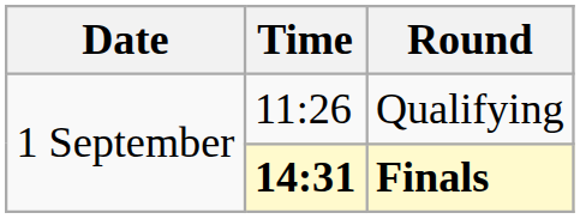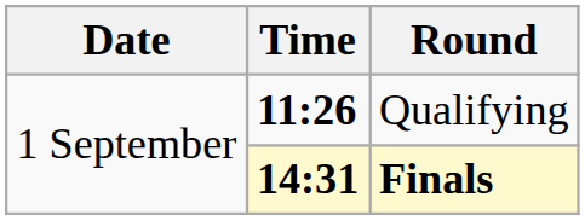Qualifying | Time: normal -> bold
